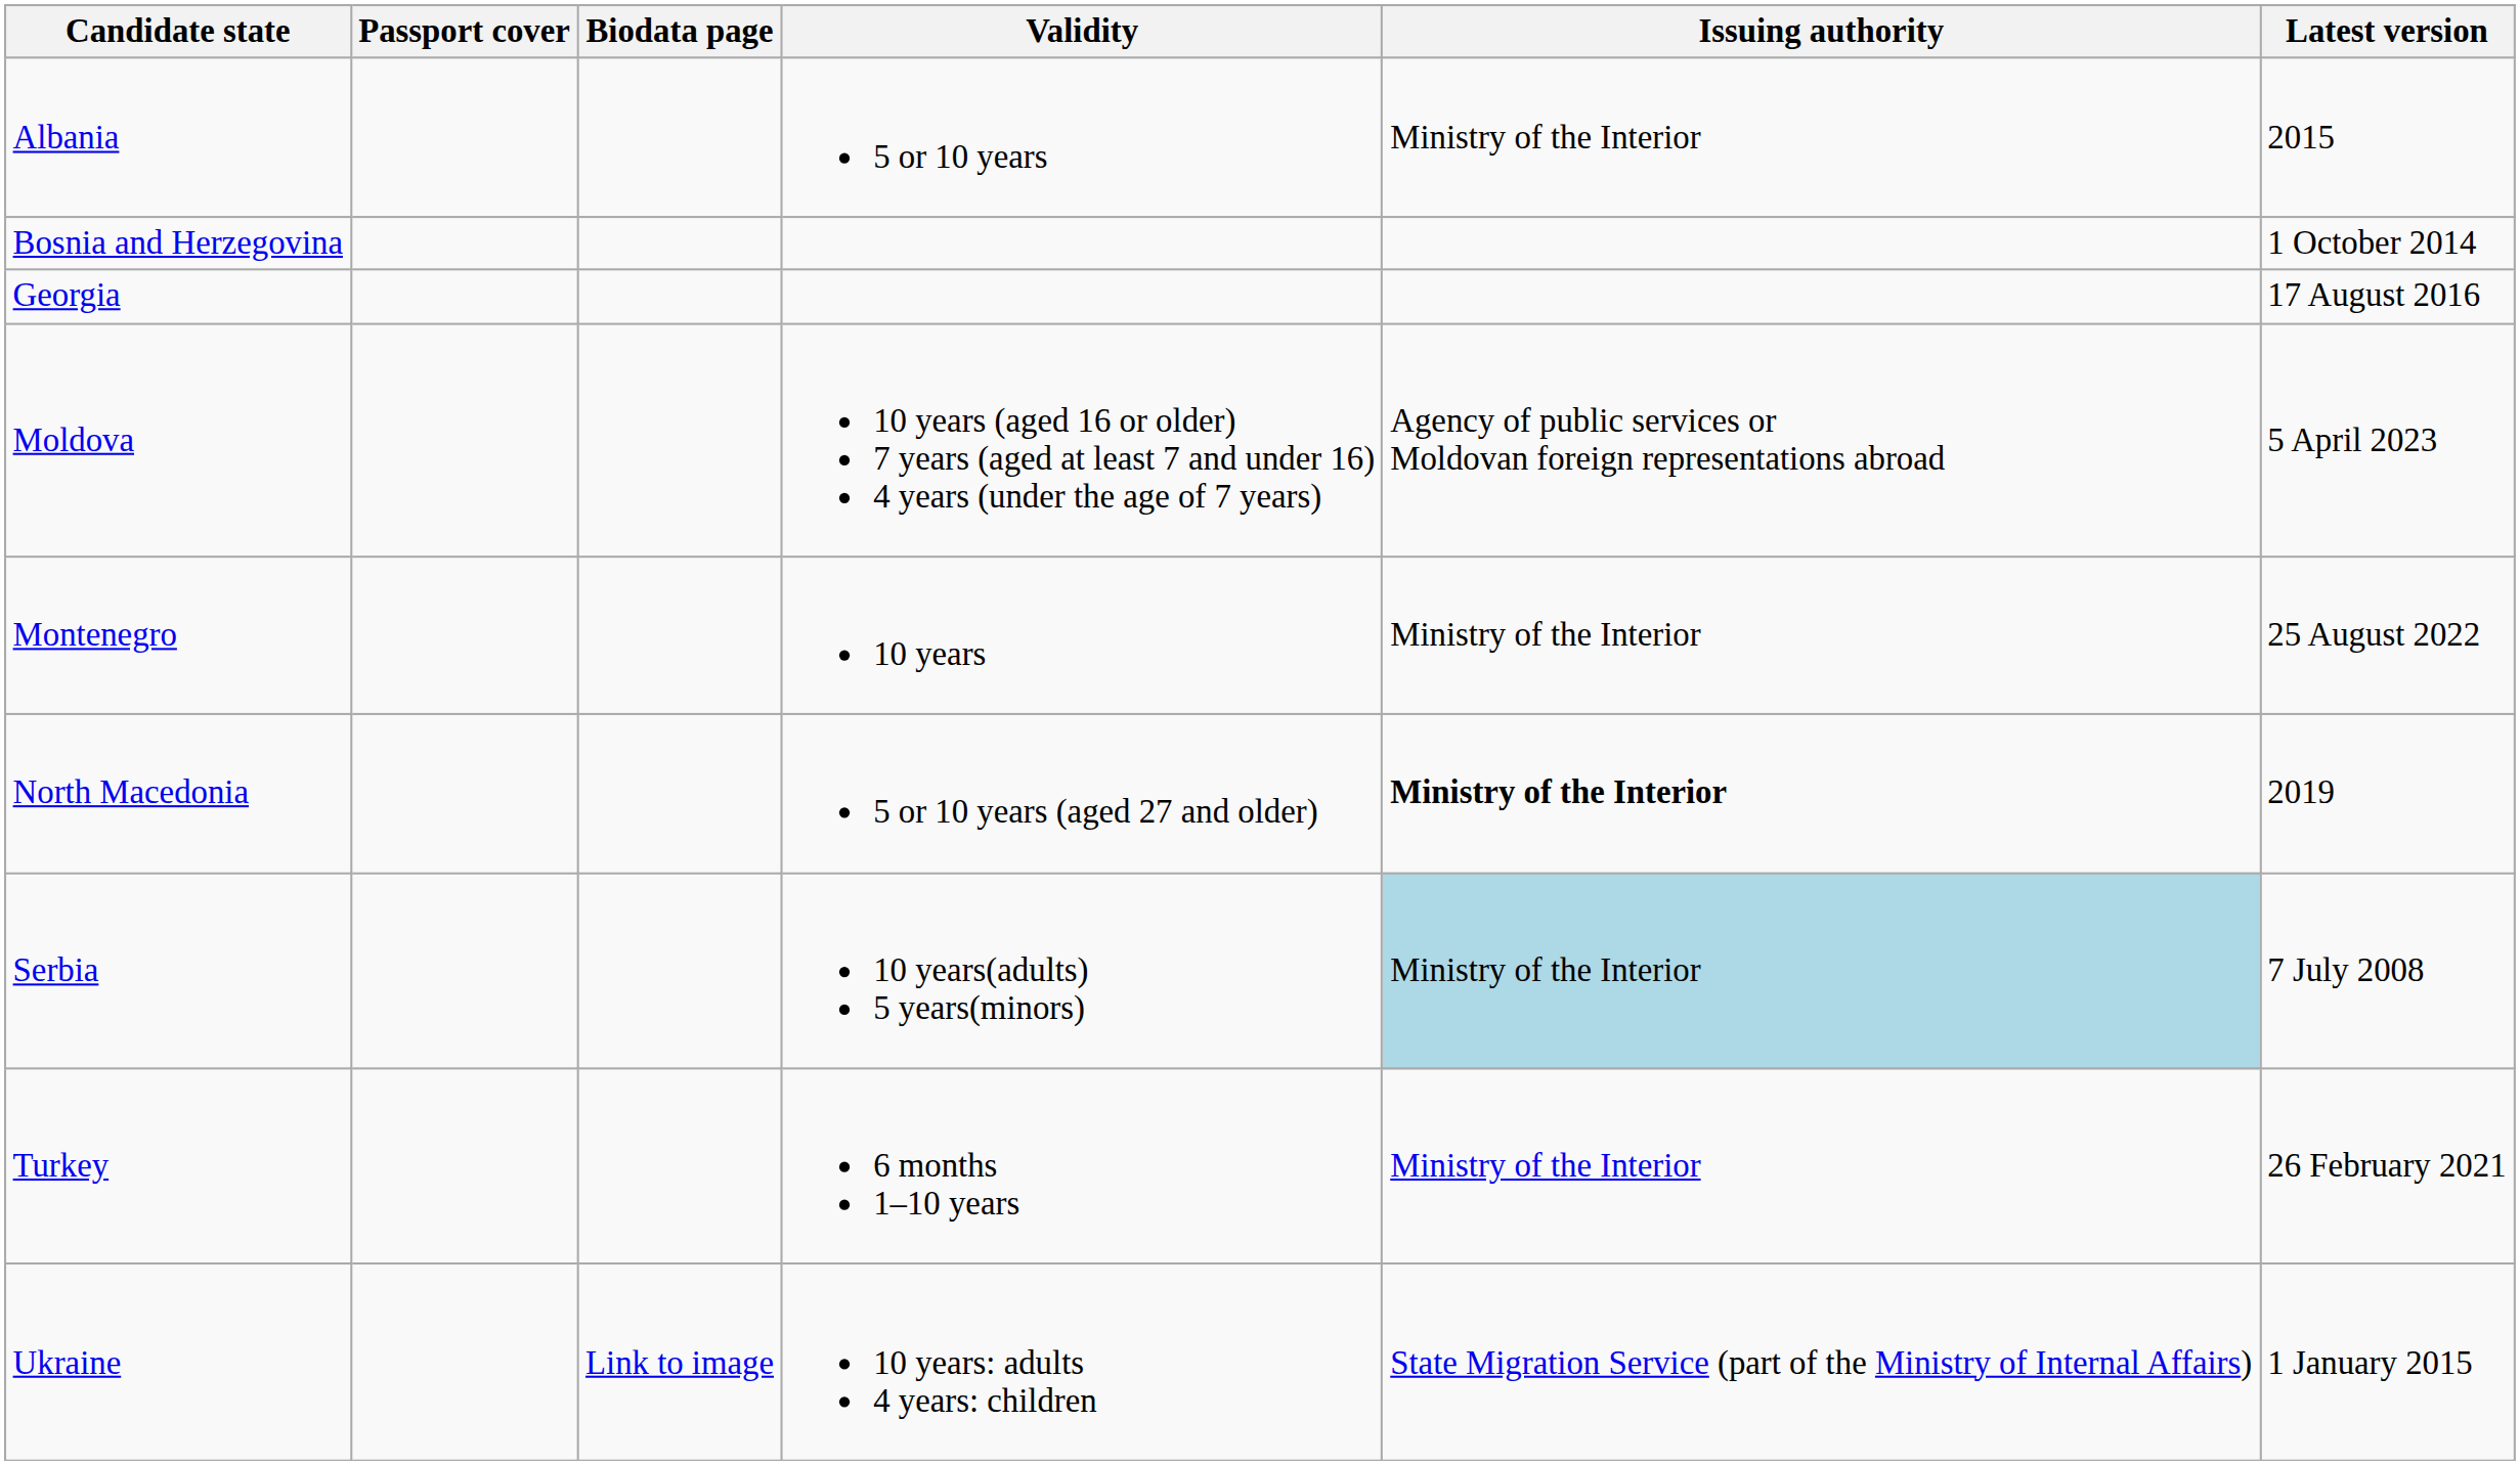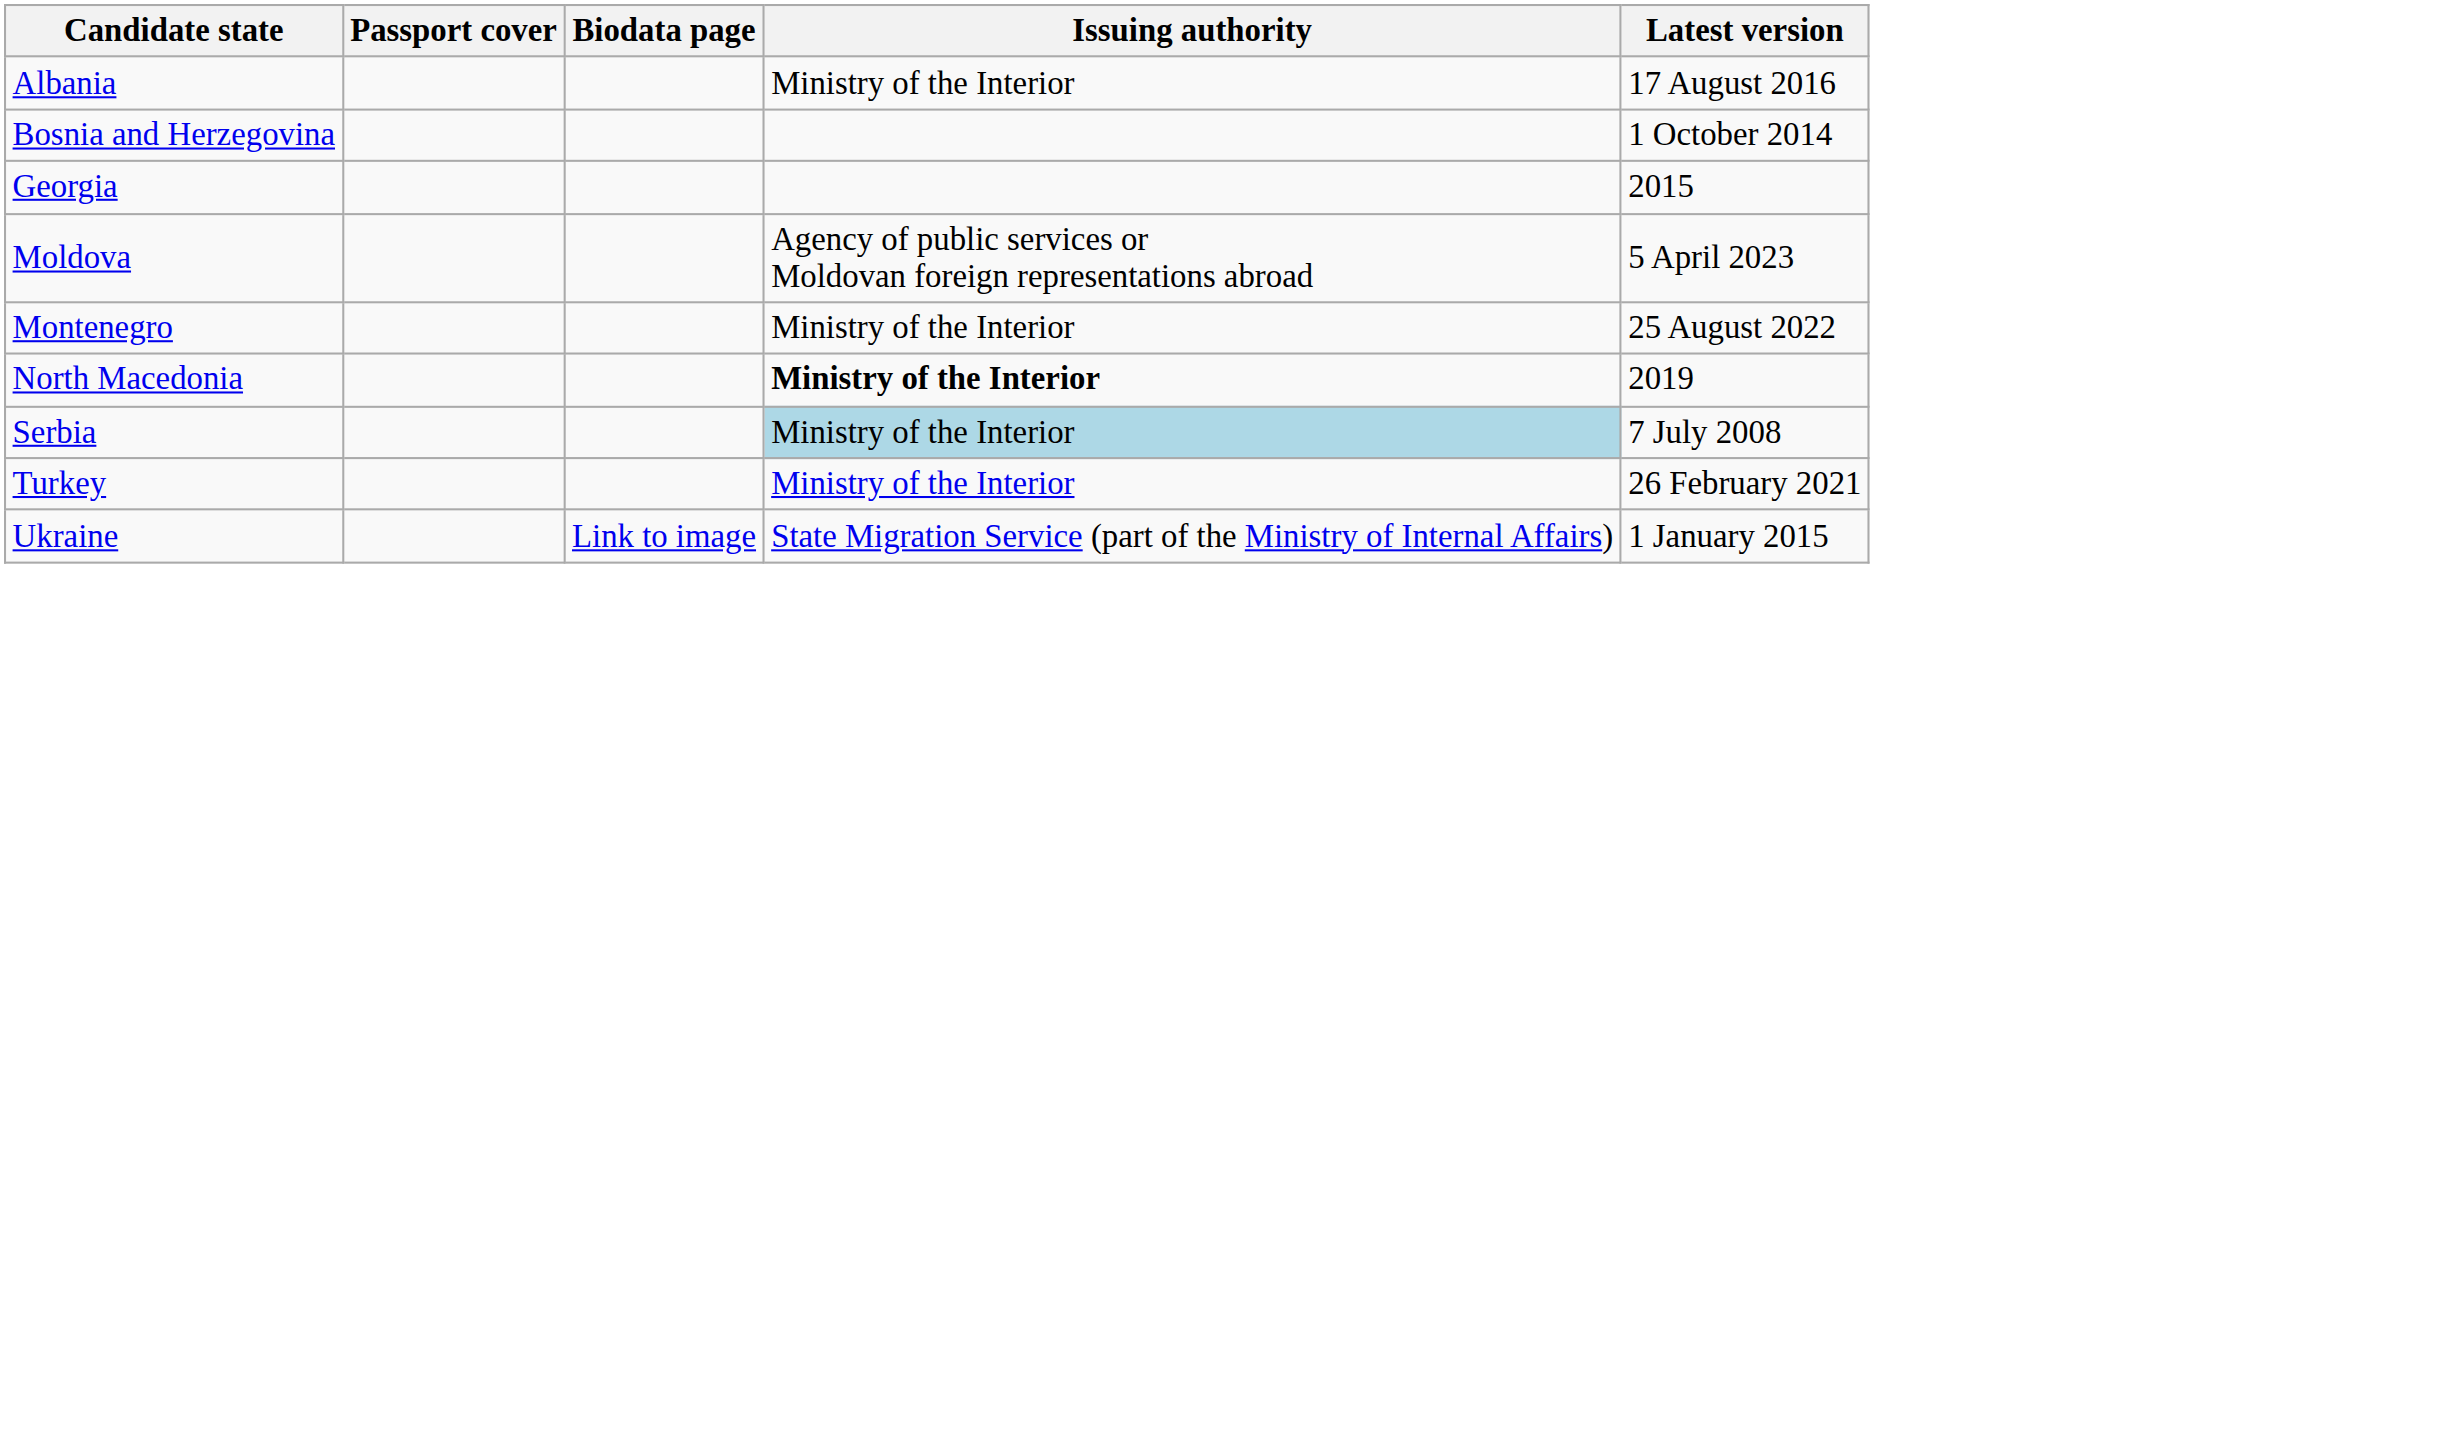- column: Validity | 5 or 10 years | 10 years (aged 16 or older) 7 years (aged at least 7 and under 16) 4 years (under the age of 7 years) | 10 years | 5 or 10 years (aged 27 and older) | 10 years(adults) 5 years(minors) | 6 months 1–10 years | 10 years: adults 4 years: children
Albania | Latest version: 2015 -> 17 August 2016
Georgia | Latest version: 17 August 2016 -> 2015
